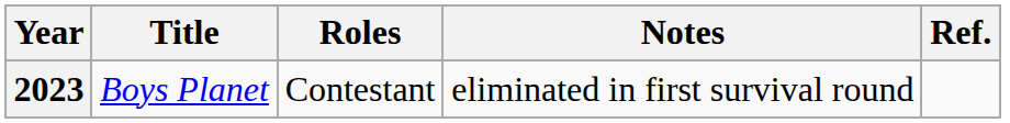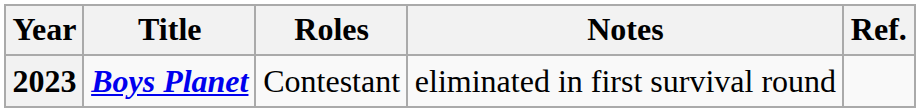2023 | Title: normal -> bold
